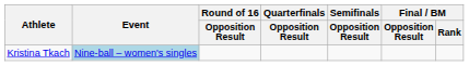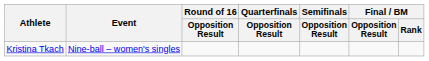Kristina Tkach | Event: lightblue background -> no background
